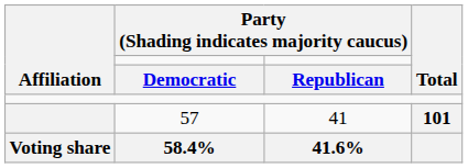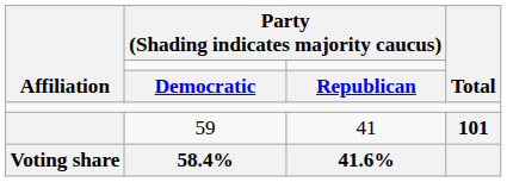101 | column 2: 57 -> 59
